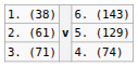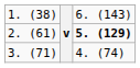2. (61) | column 3: normal -> bold
